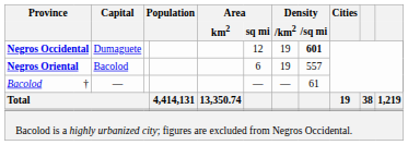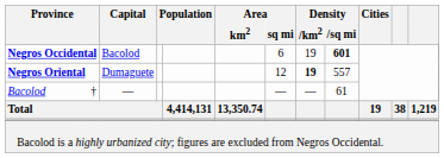Negros Occidental | Capital: Dumaguete -> Bacolod
Negros Occidental | Area / sq mi: 12 -> 6
Negros Oriental | Capital: Bacolod -> Dumaguete
Negros Oriental | Area / sq mi: 6 -> 12
Negros Oriental | Density / km2: normal -> bold
